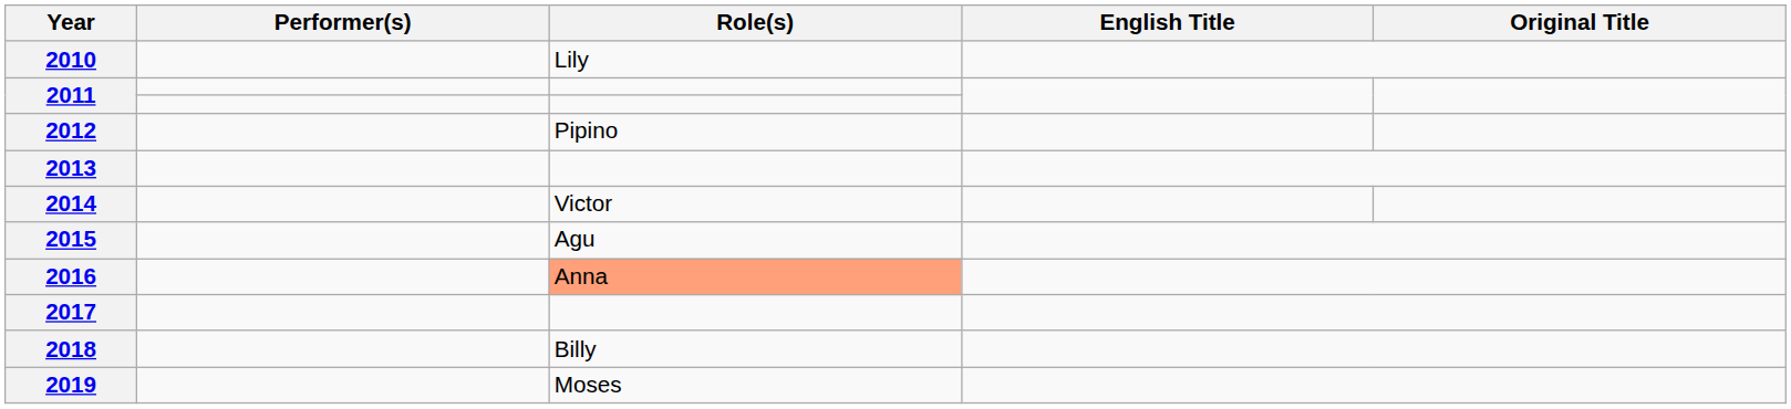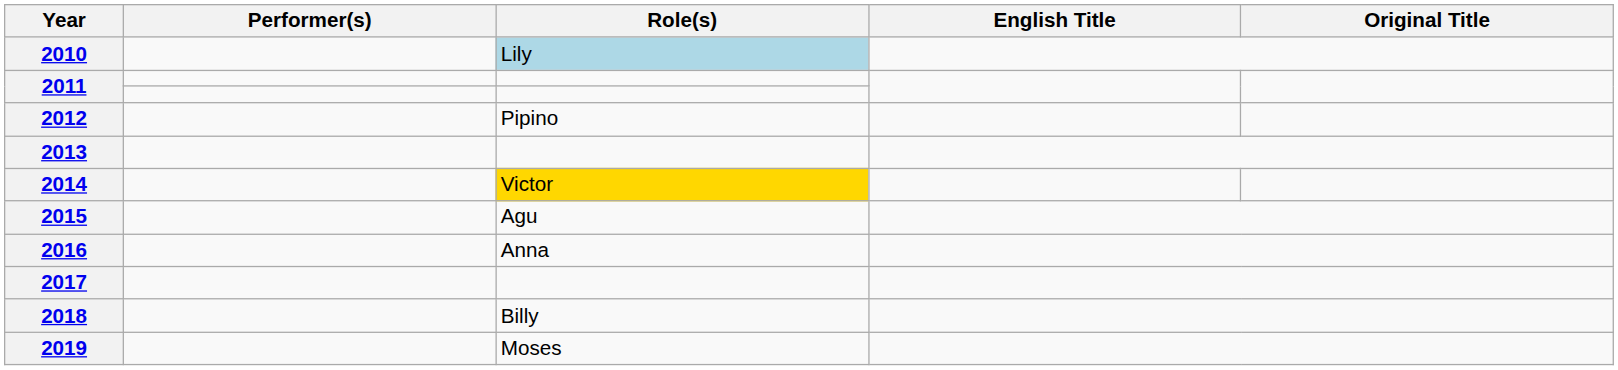2010 | Role(s): no background -> lightblue background
2014 | Role(s): no background -> gold background
2016 | Role(s): lightsalmon background -> no background
